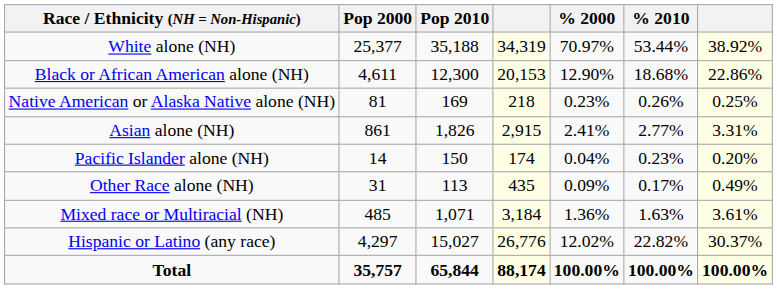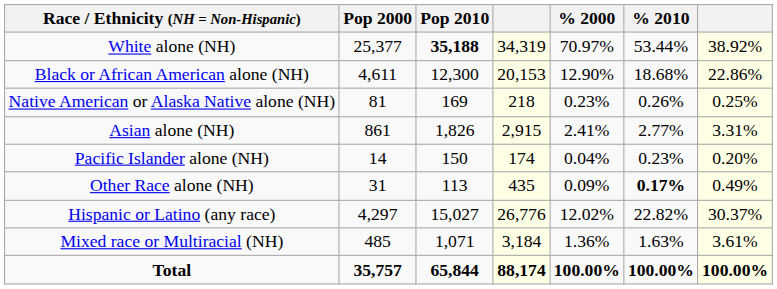White alone (NH) | Pop 2010: normal -> bold
Other Race alone (NH) | % 2010: normal -> bold
rows swapped: Mixed race or Multiracial (NH) <-> Hispanic or Latino (any race)
